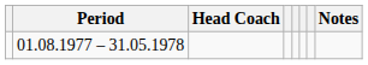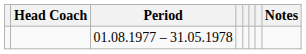columns swapped: Head Coach <-> Period
